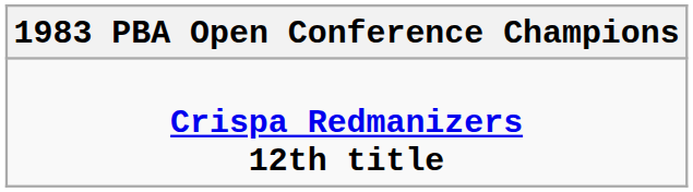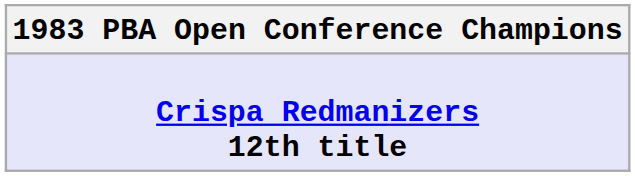row 2 | column 1: no background -> lavender background
